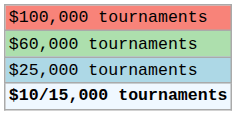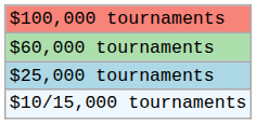row 4 | column 1: bold -> normal
